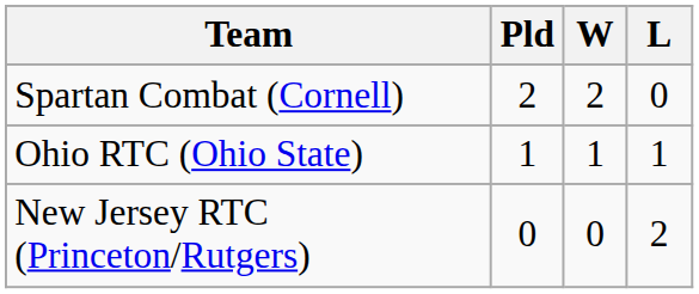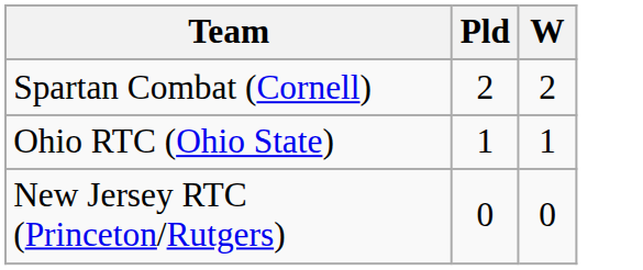- column: L | 0 | 1 | 2
